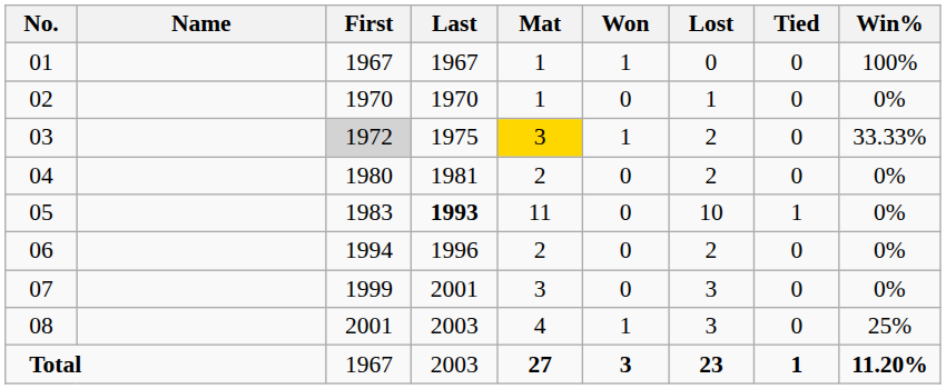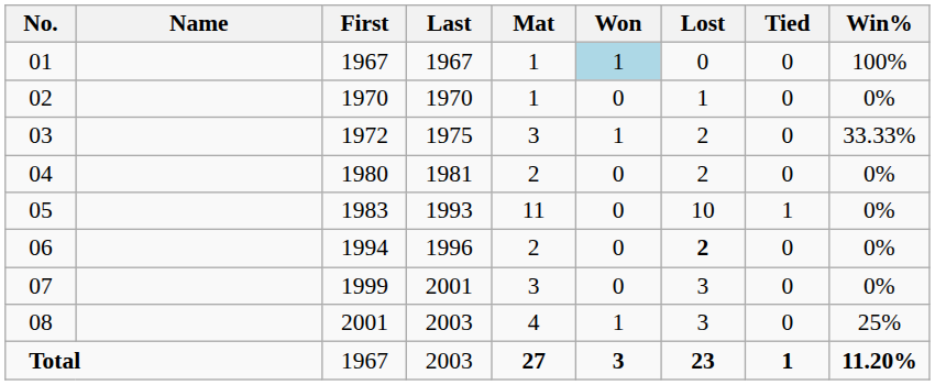01 | Won: no background -> lightblue background
03 | First: lightgrey background -> no background
03 | Mat: gold background -> no background
05 | Last: bold -> normal
06 | Lost: normal -> bold
